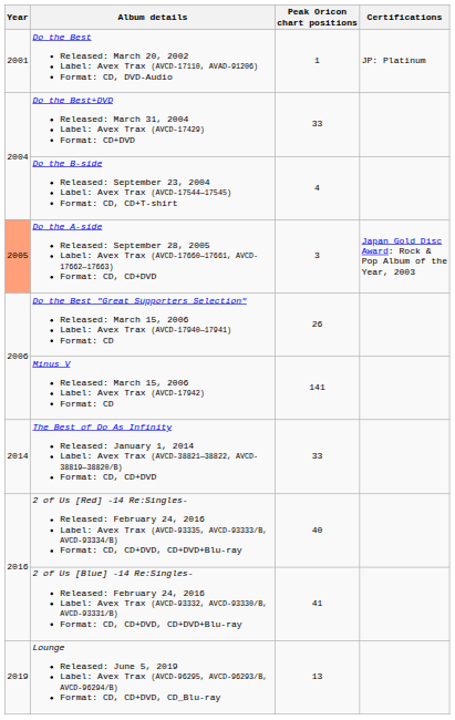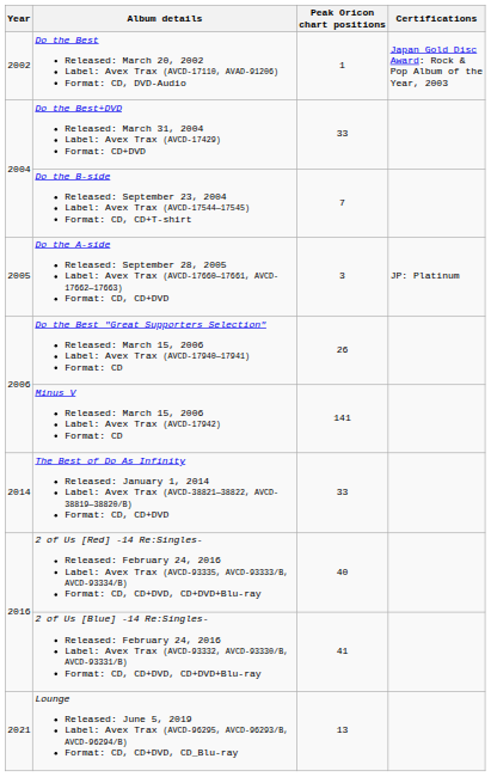row 2 | Year: 2001 -> 2002
row 2 | Certifications: JP: Platinum -> Japan Gold Disc Award: Rock & Pop Album of the Year, 2003
row 4 | Peak Oricon chart positions: 4 -> 7
row 5 | Year: lightsalmon background -> no background
row 5 | Certifications: Japan Gold Disc Award: Rock & Pop Album of the Year, 2003 -> JP: Platinum
row 11 | Year: 2019 -> 2021
